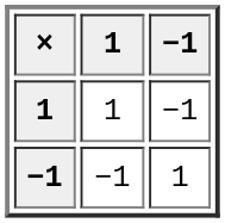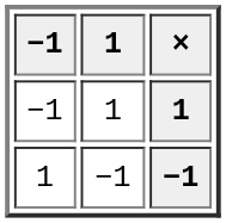columns swapped: × <-> −1
